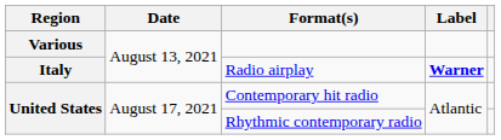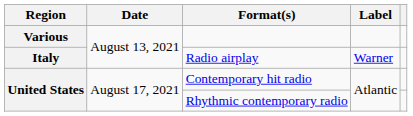Radio airplay | Label: bold -> normal
